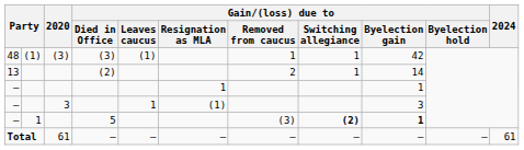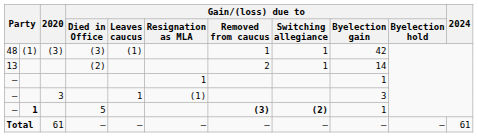5 | column 2: normal -> bold
5 | Gain/(loss) due to / Removed from caucus: normal -> bold
5 | Gain/(loss) due to / Byelection gain: bold -> normal
